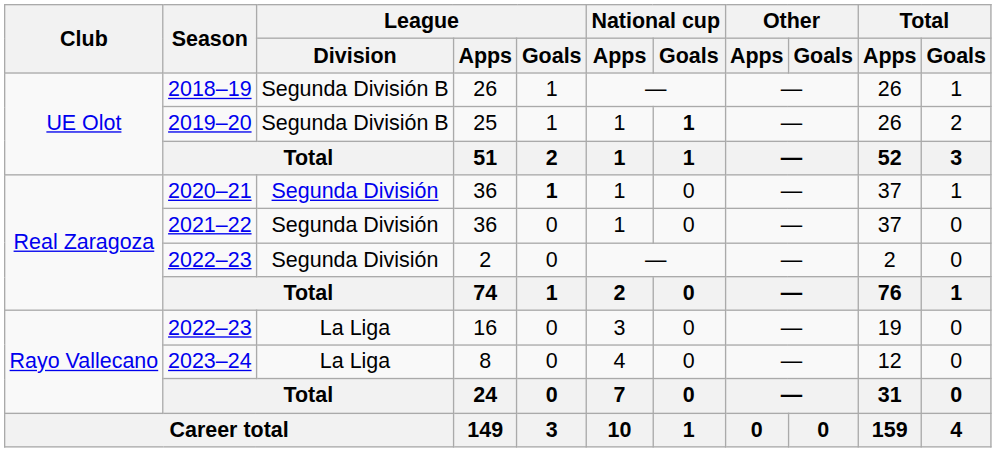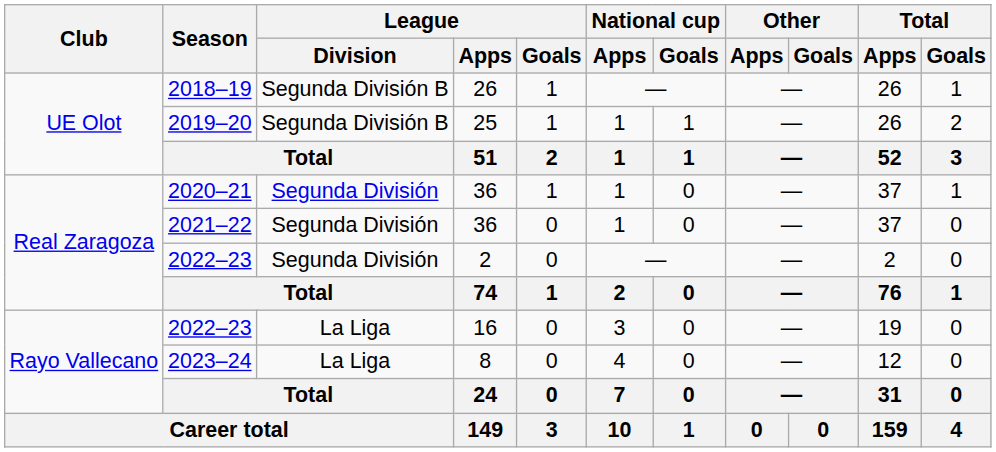2019–20 | National cup / Goals: bold -> normal
2020–21 | League / Goals: bold -> normal
